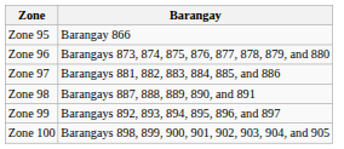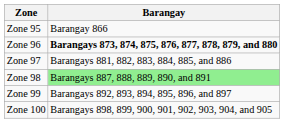Zone 96 | Barangay: normal -> bold
Zone 98 | Barangay: no background -> lightgreen background
